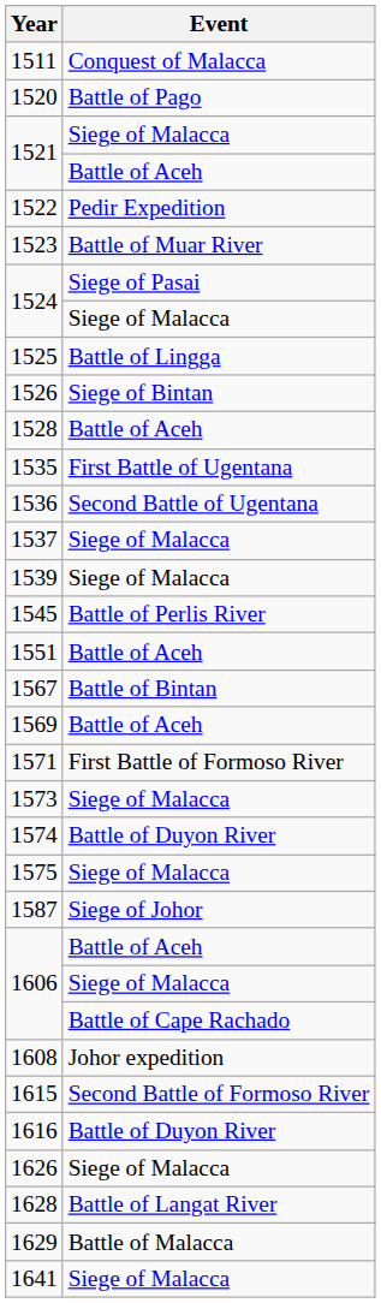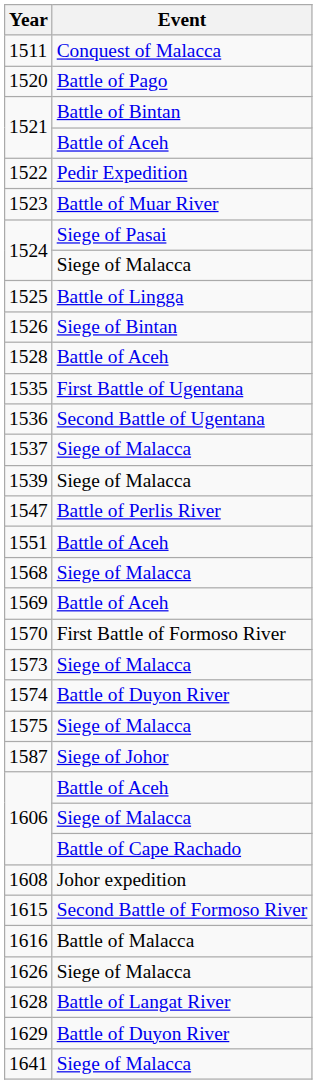row 4 | Event: Siege of Malacca -> Battle of Bintan
row 17 | Year: 1545 -> 1547
row 19 | Year: 1567 -> 1568
row 19 | Event: Battle of Bintan -> Siege of Malacca
row 21 | Year: 1571 -> 1570
row 31 | Event: Battle of Duyon River -> Battle of Malacca
row 34 | Event: Battle of Malacca -> Battle of Duyon River
